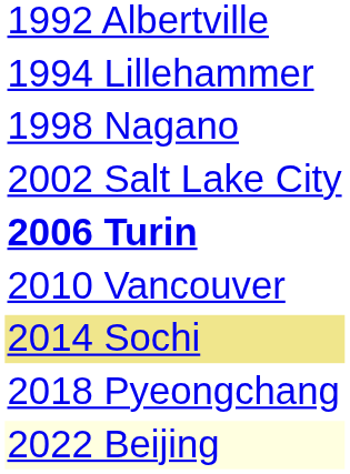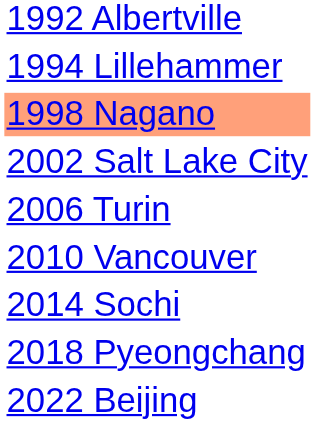1998 Nagano | column 1: no background -> lightsalmon background
2006 Turin | column 1: bold -> normal
2014 Sochi | column 1: khaki background -> no background
2022 Beijing | column 1: lightyellow background -> no background
